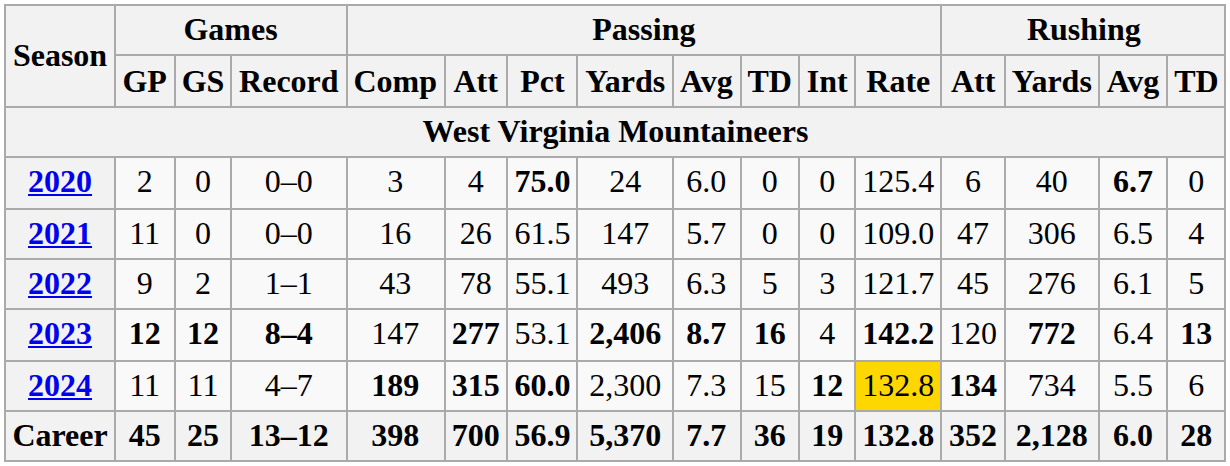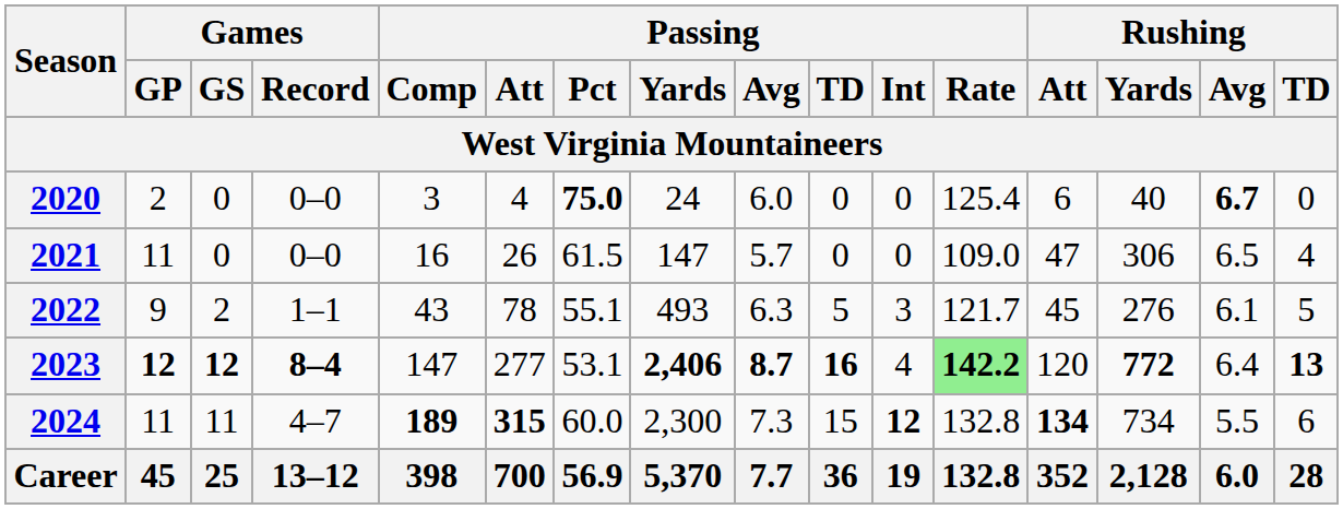2023 | Passing / Att: bold -> normal
2023 | Passing / Rate: no background -> lightgreen background
2024 | Passing / Pct: bold -> normal
2024 | Passing / Rate: gold background -> no background
